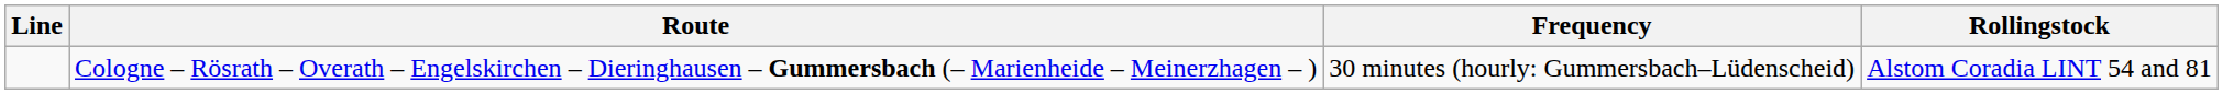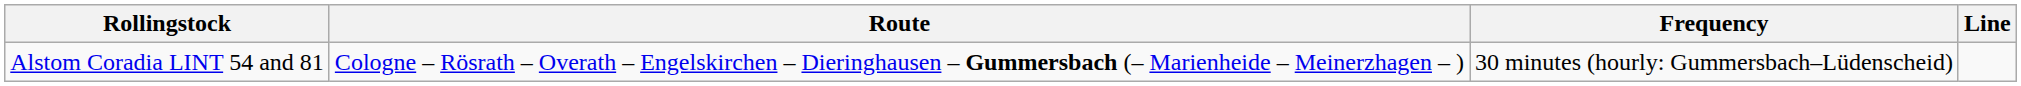columns swapped: Line <-> Rollingstock
